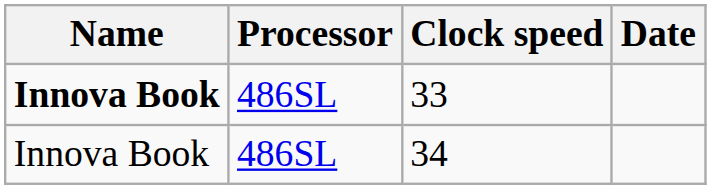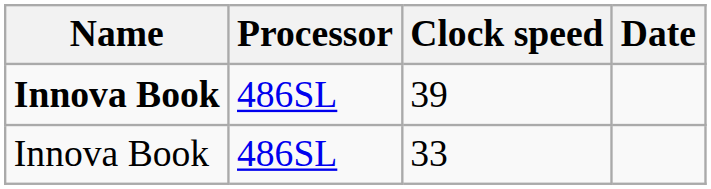row 2 | Clock speed: 33 -> 39
row 3 | Clock speed: 34 -> 33
